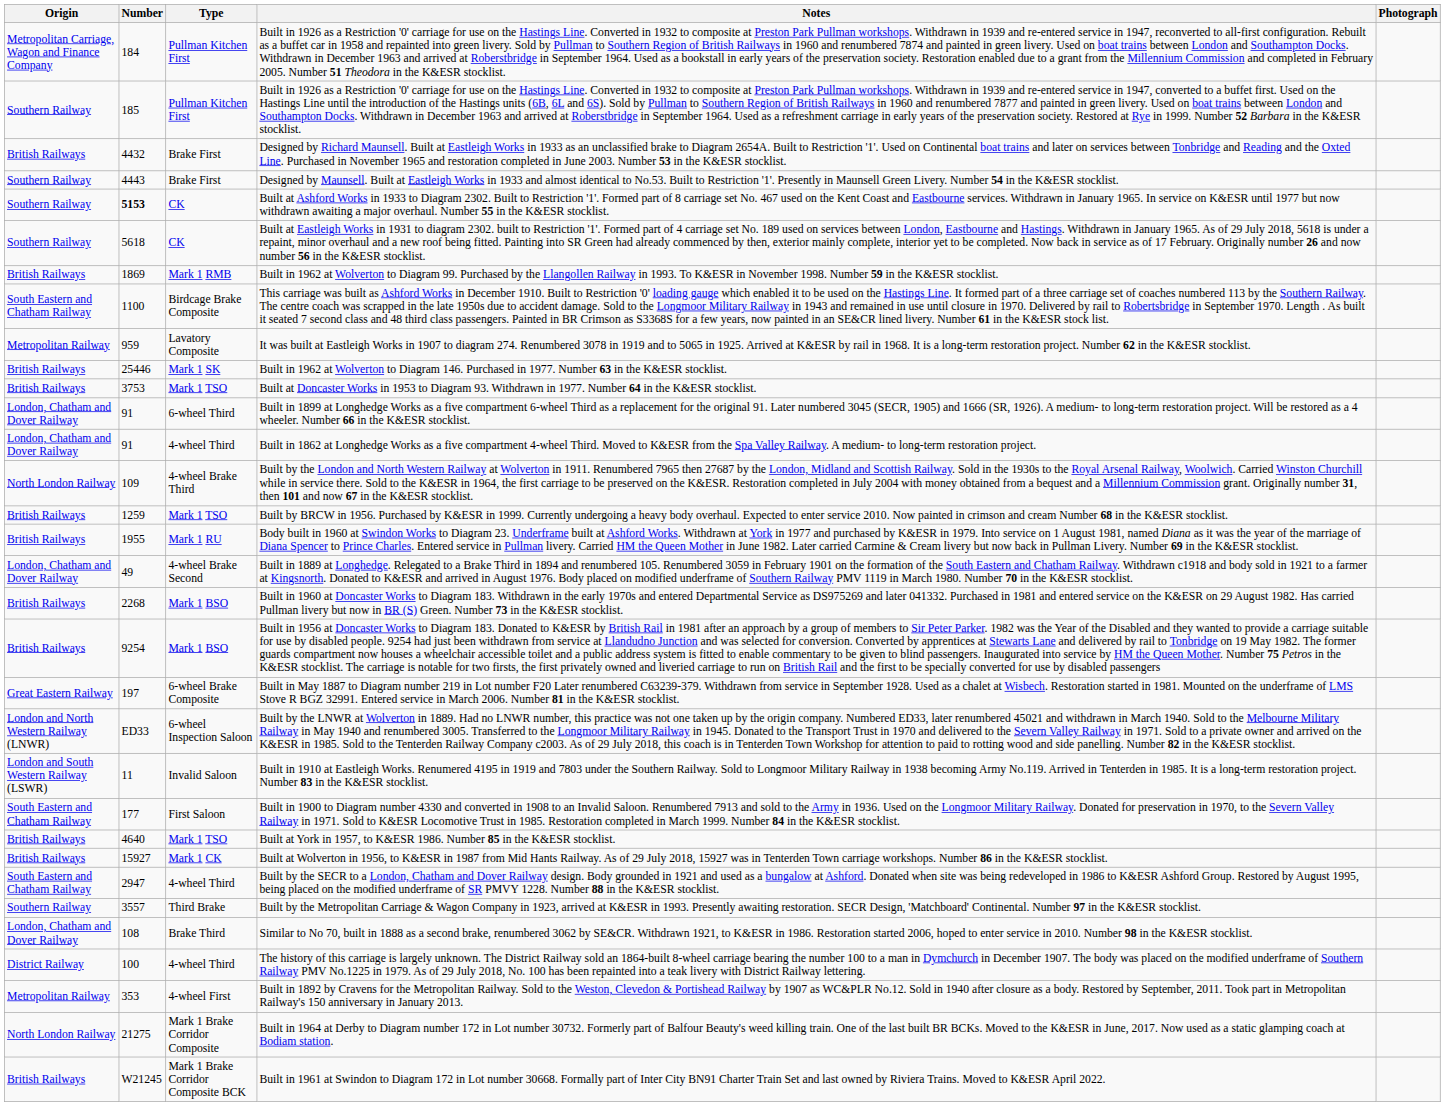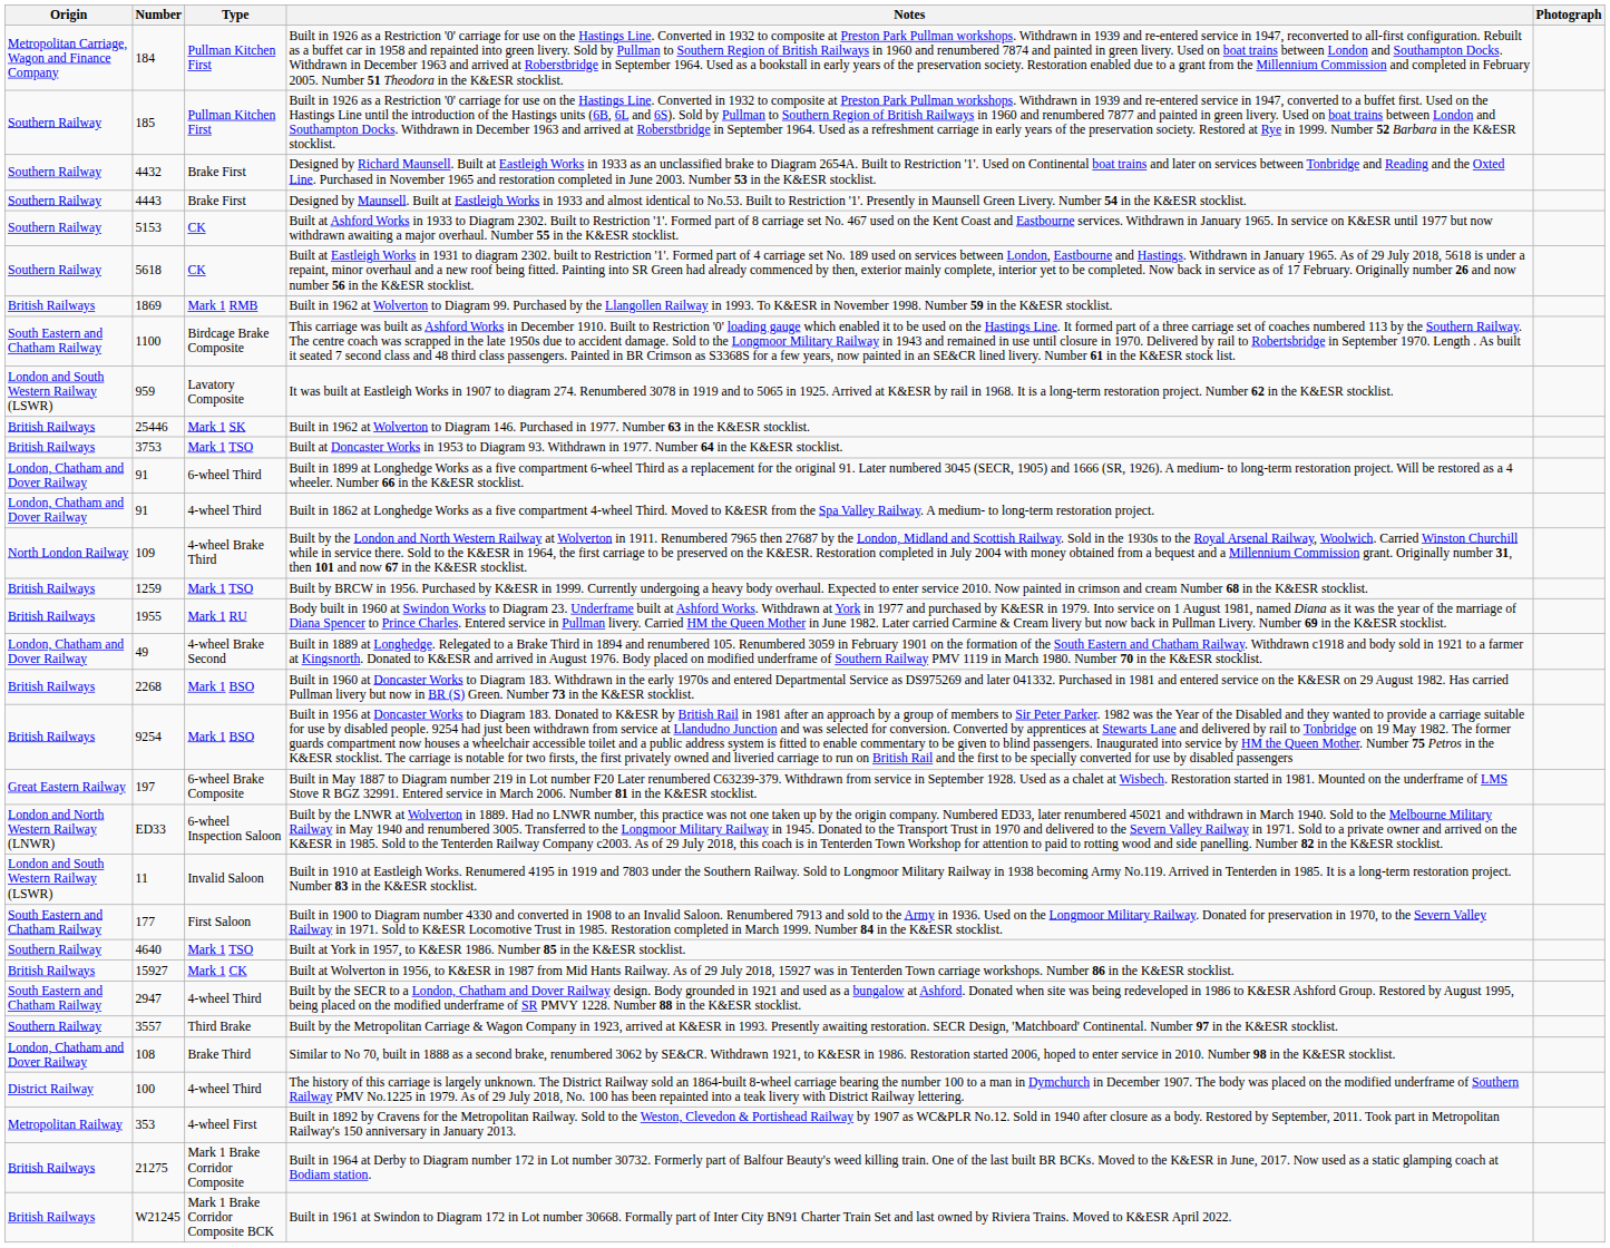row 4 | Origin: British Railways -> Southern Railway
row 6 | Number: bold -> normal
row 10 | Origin: Metropolitan Railway -> London and South Western Railway (LSWR)
row 25 | Origin: British Railways -> Southern Railway
row 32 | Origin: North London Railway -> British Railways
